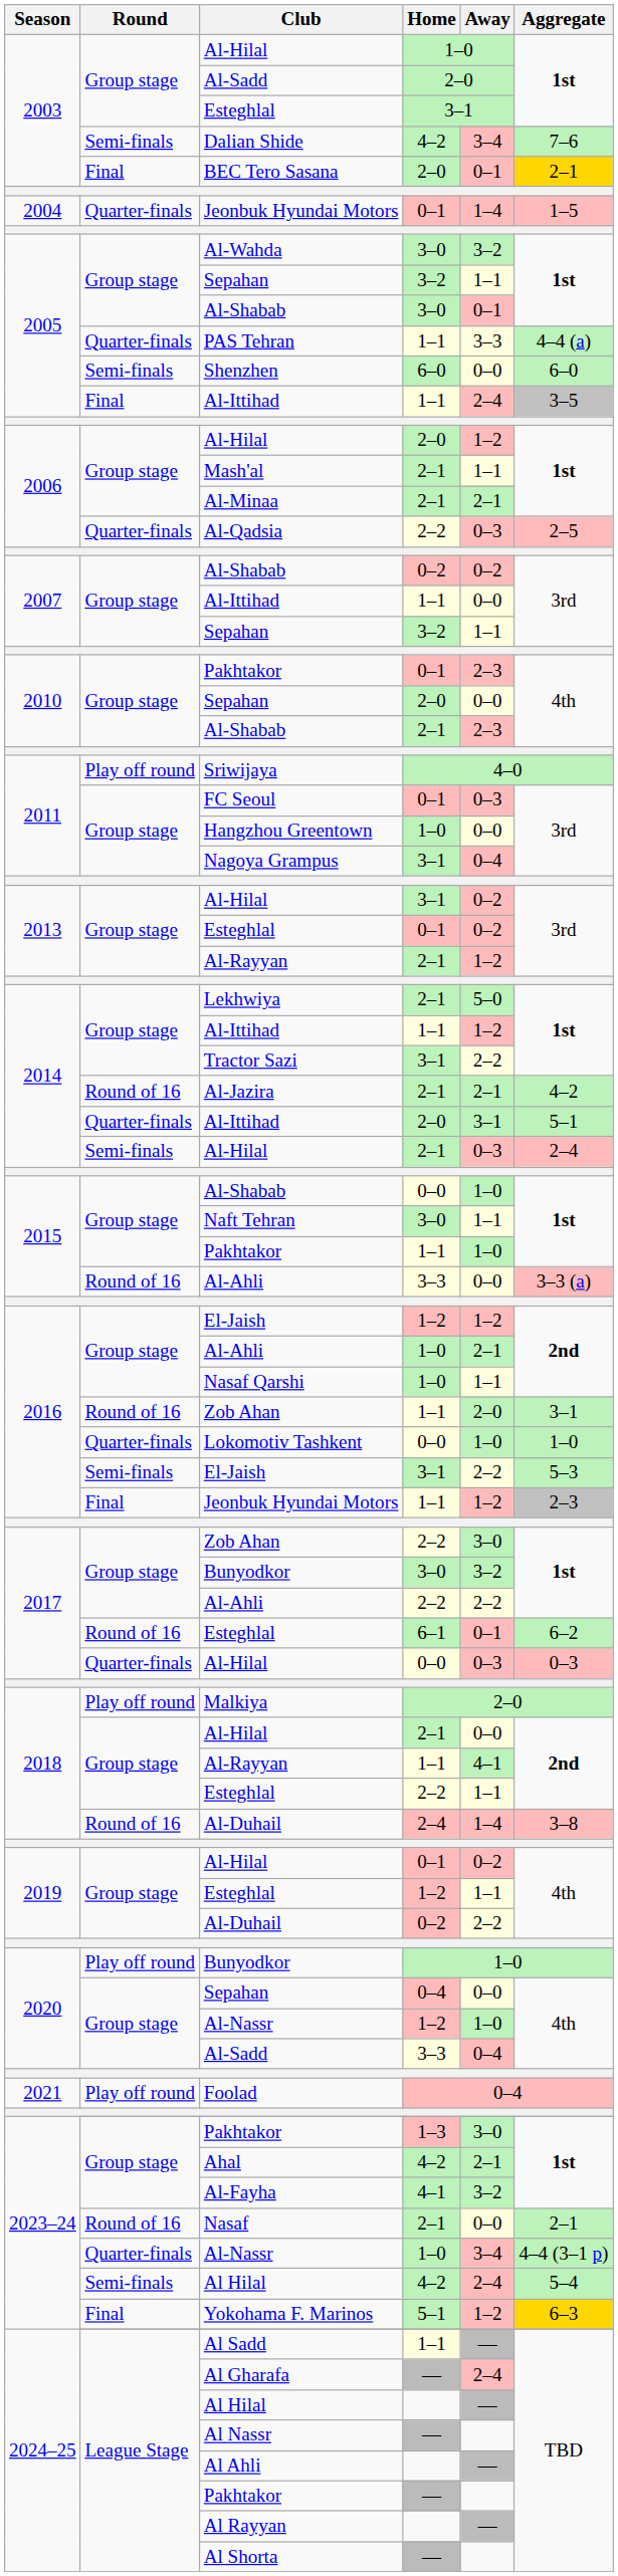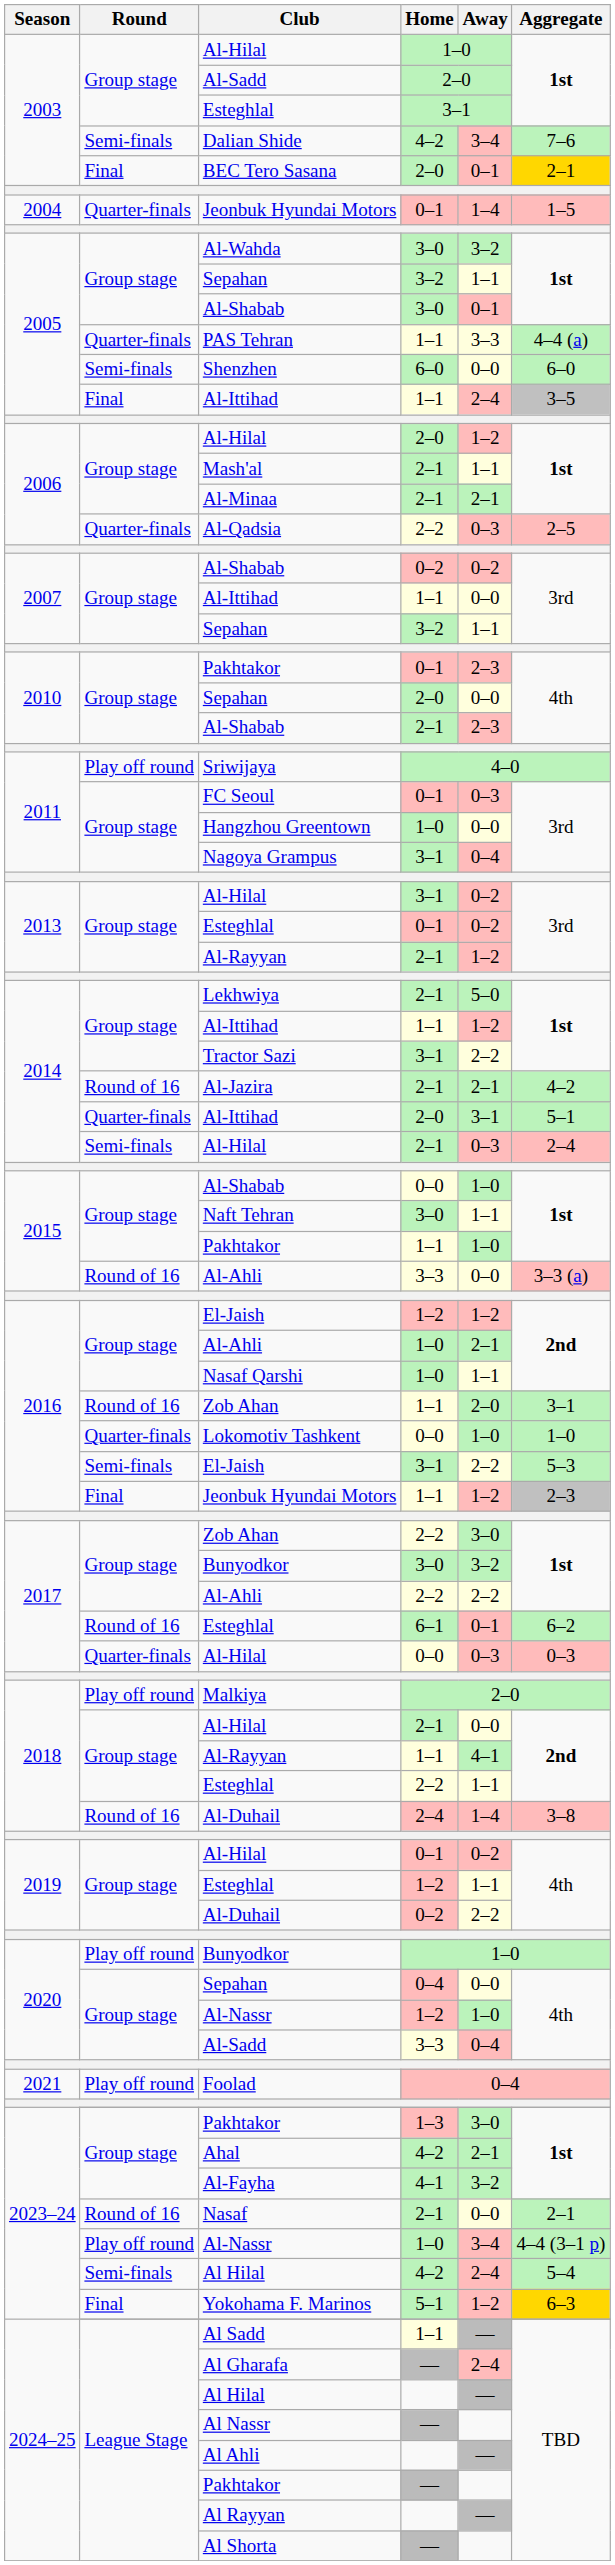2023–24 / Al-Nassr | Round: Quarter-finals -> Play off round
